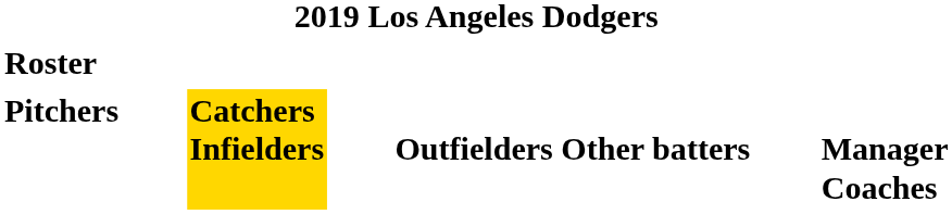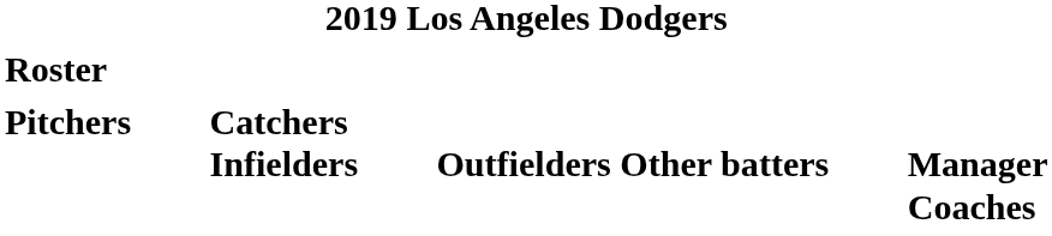Pitchers | column 2: gold background -> no background
